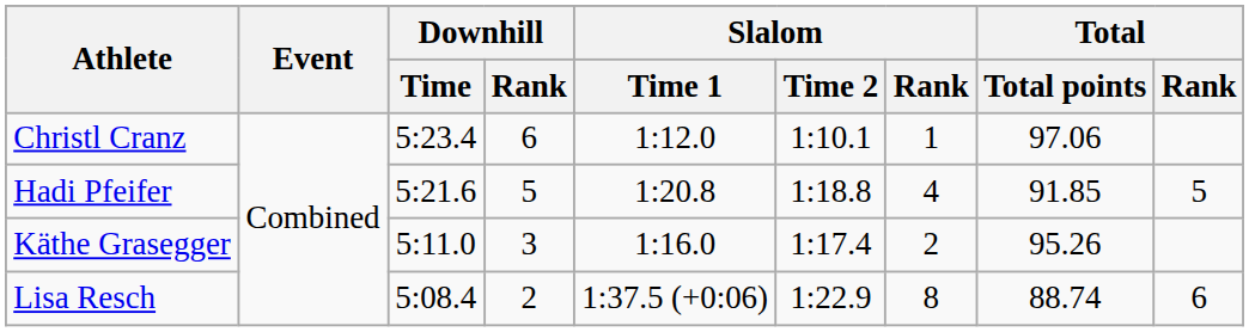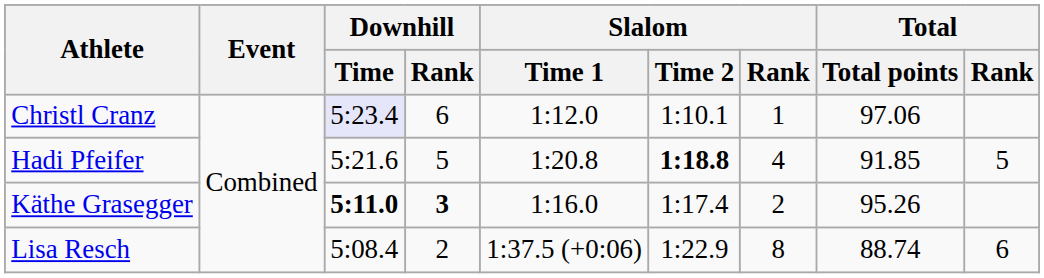row 3 | Downhill / Time: no background -> lavender background
row 4 | Slalom / Time 2: normal -> bold
row 5 | Downhill / Time: normal -> bold
row 5 | Downhill / Rank: normal -> bold
